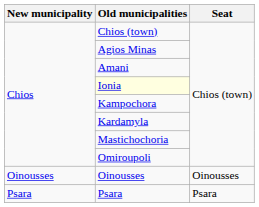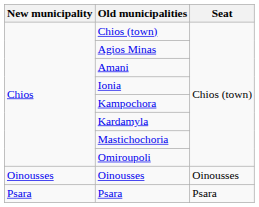Ionia | Old municipalities: lightyellow background -> no background
